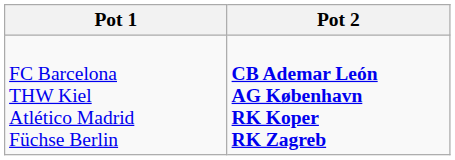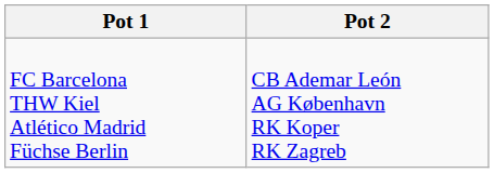FC Barcelona THW Kiel Atlético Madrid Füchse Berlin | Pot 2: bold -> normal
